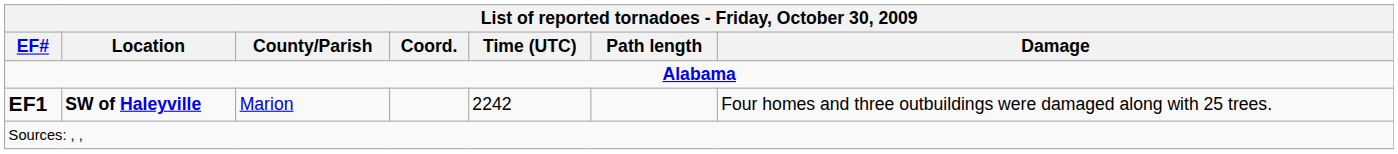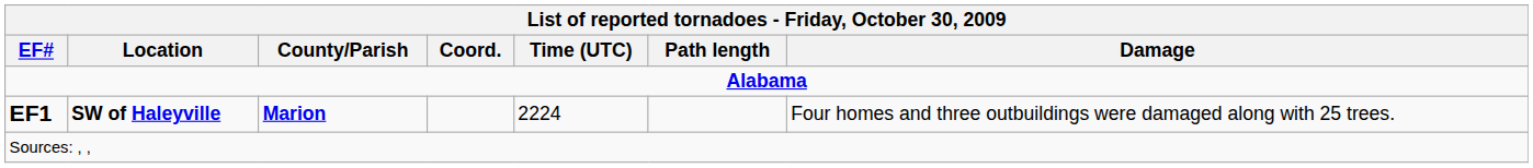EF1 | County/Parish: normal -> bold
EF1 | Time (UTC): 2242 -> 2224
